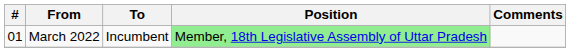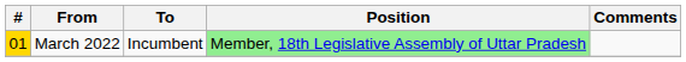March 2022 | #: no background -> gold background
